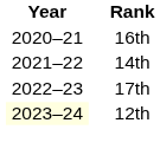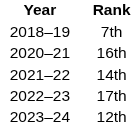+ row: 2018–19 | 7th
12th | Year: lightyellow background -> no background
